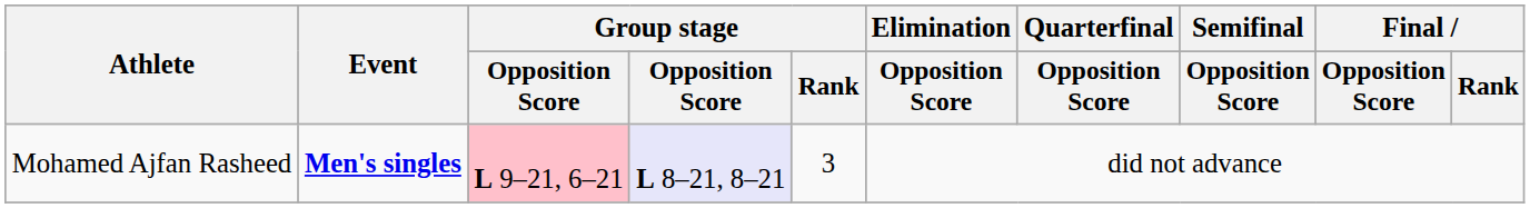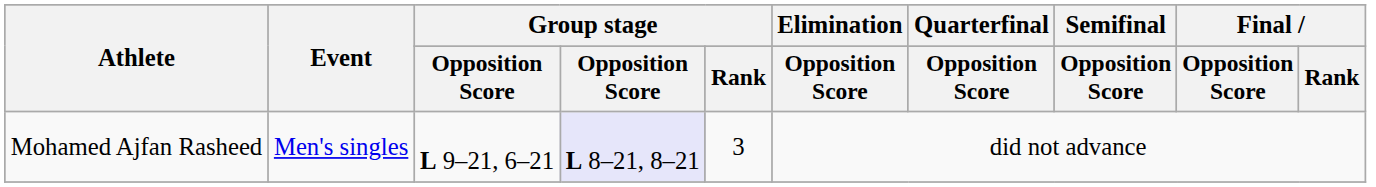Mohamed Ajfan Rasheed | Event: bold -> normal
Mohamed Ajfan Rasheed | column 3: pink background -> no background
